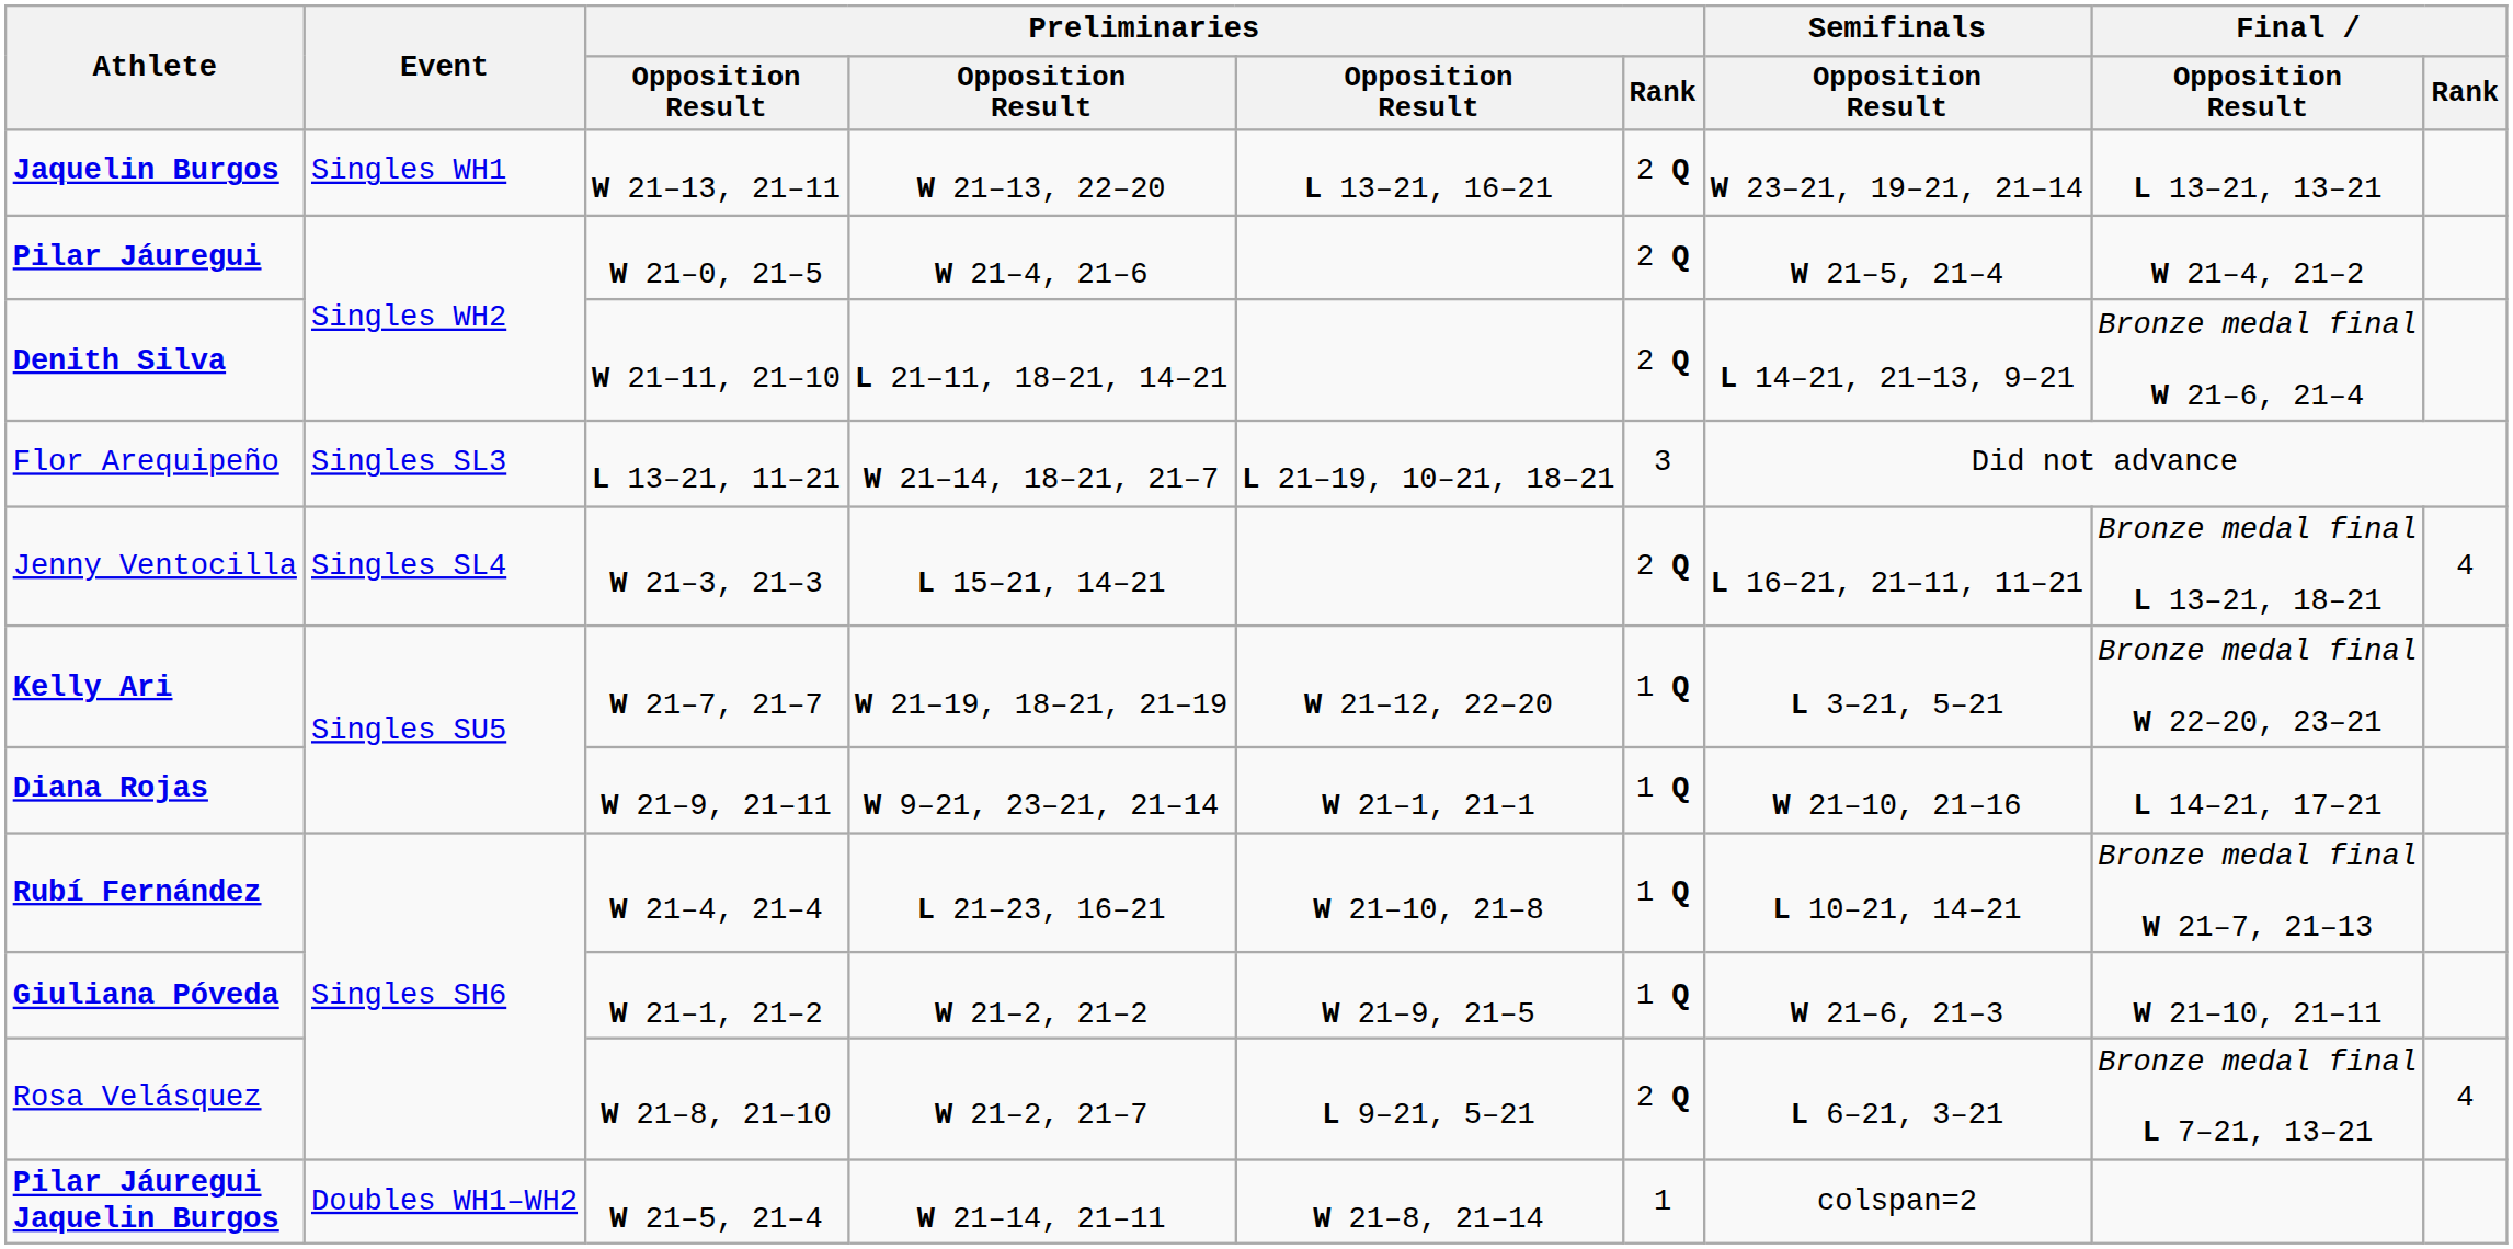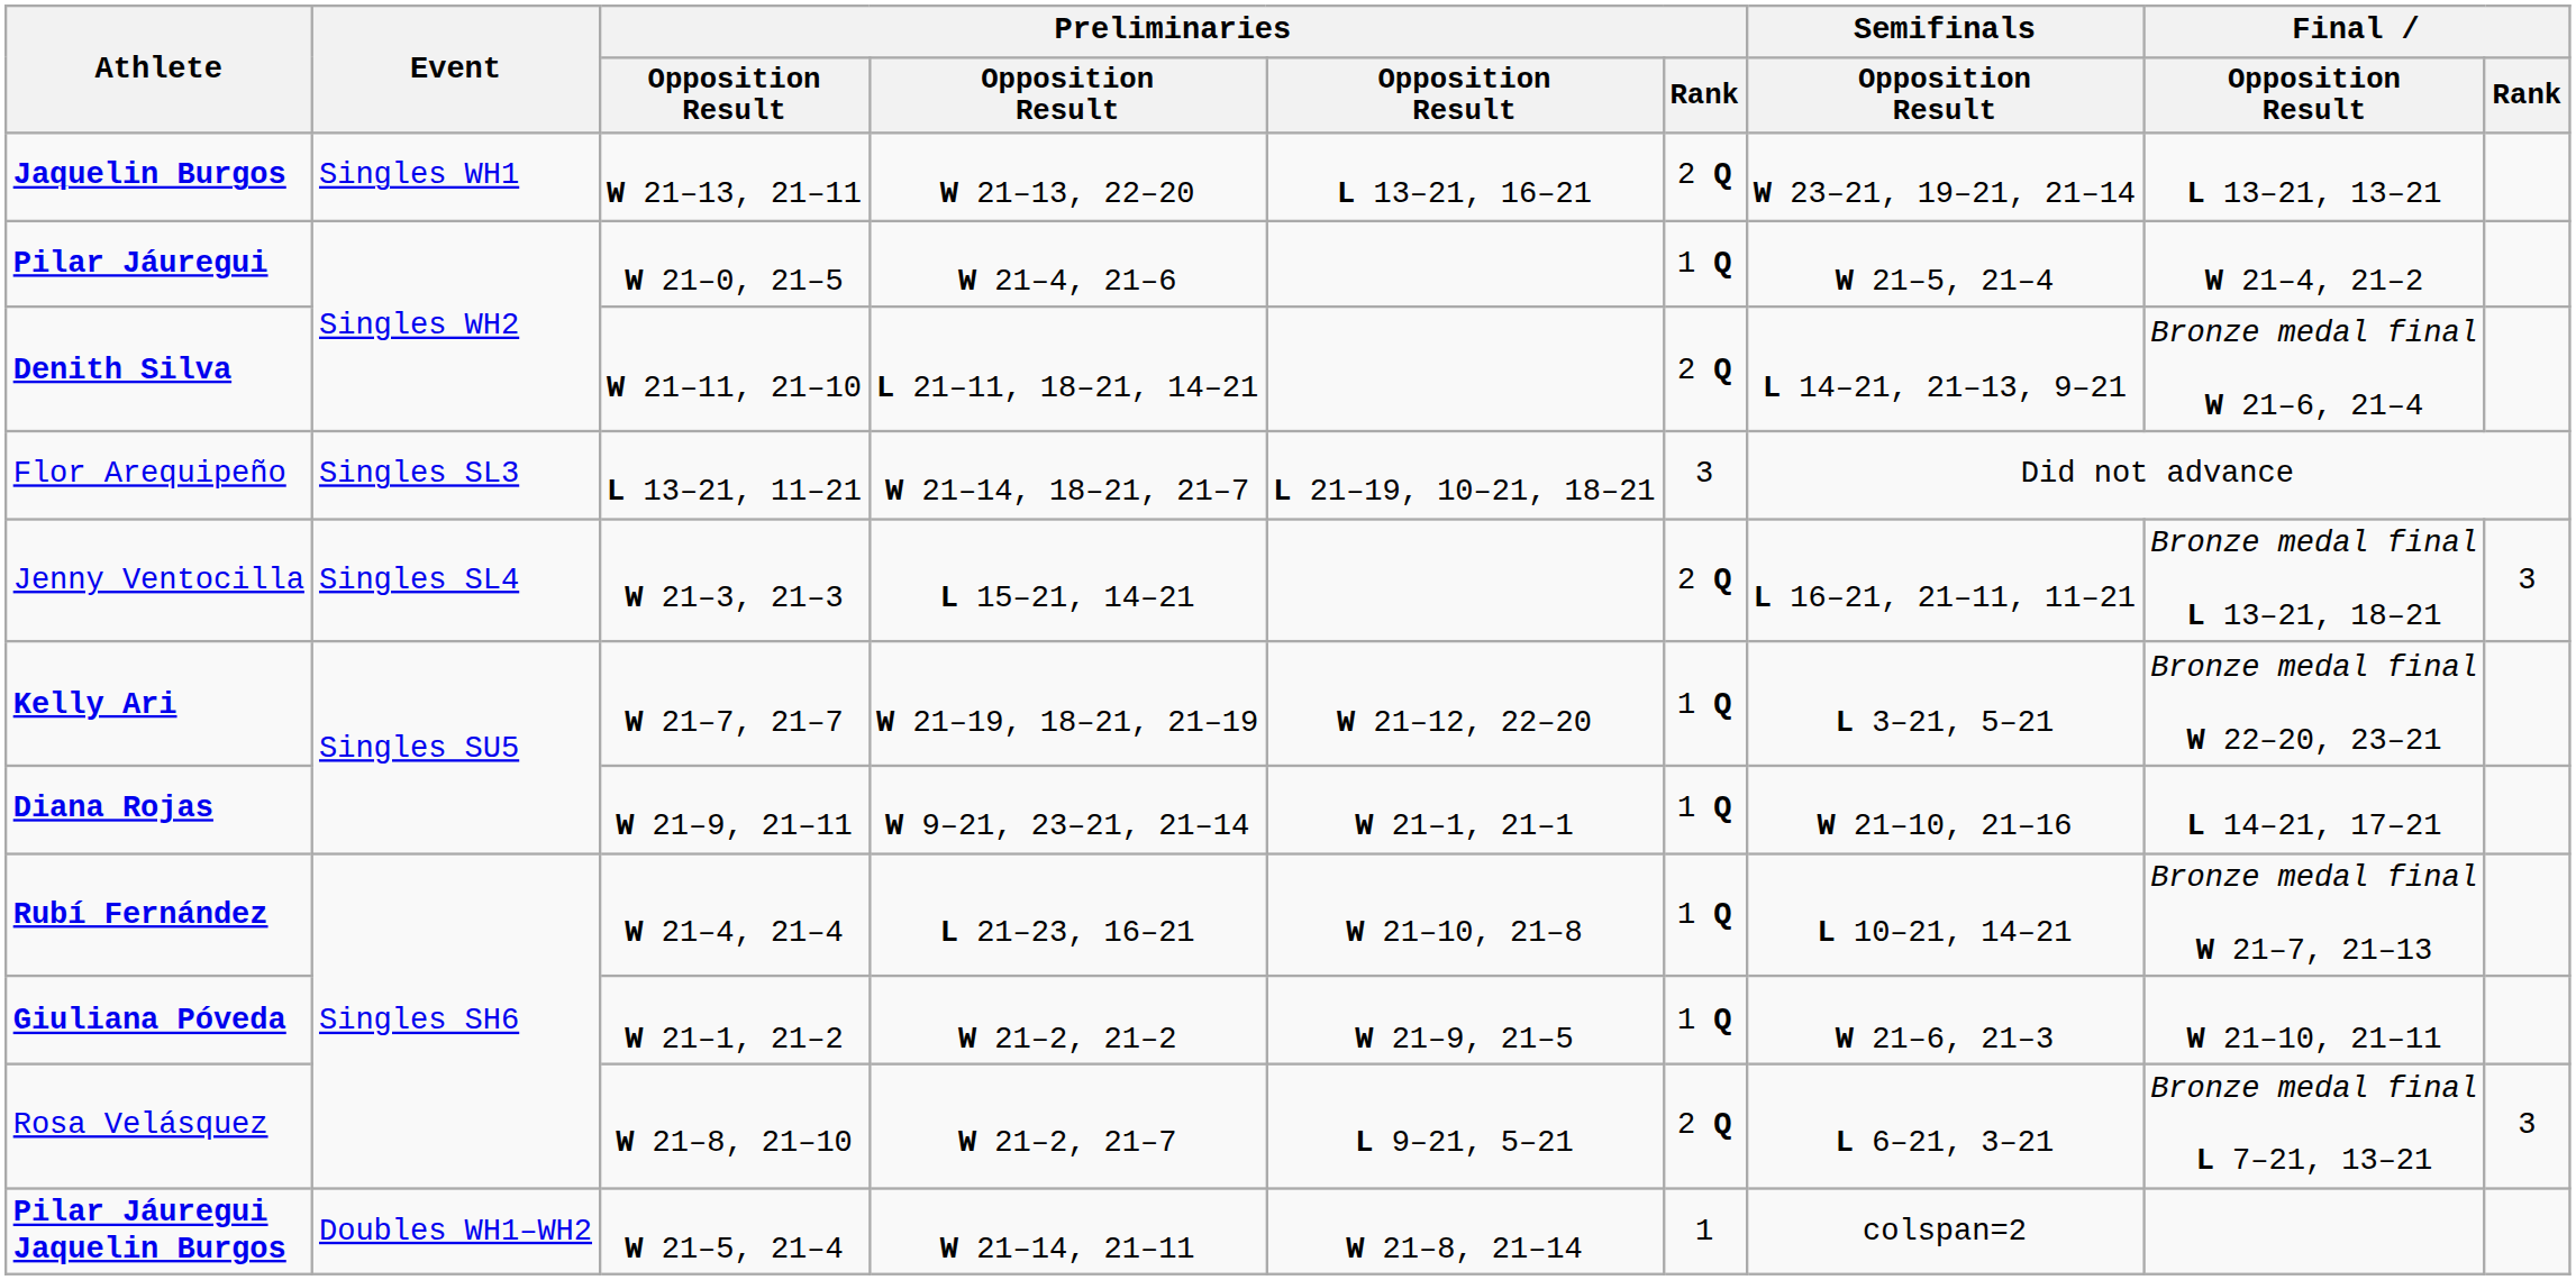Pilar Jáuregui | Preliminaries / Rank: 2 Q -> 1 Q
Jenny Ventocilla | Final / Rank: 4 -> 3
Rosa Velásquez | Final / Rank: 4 -> 3
